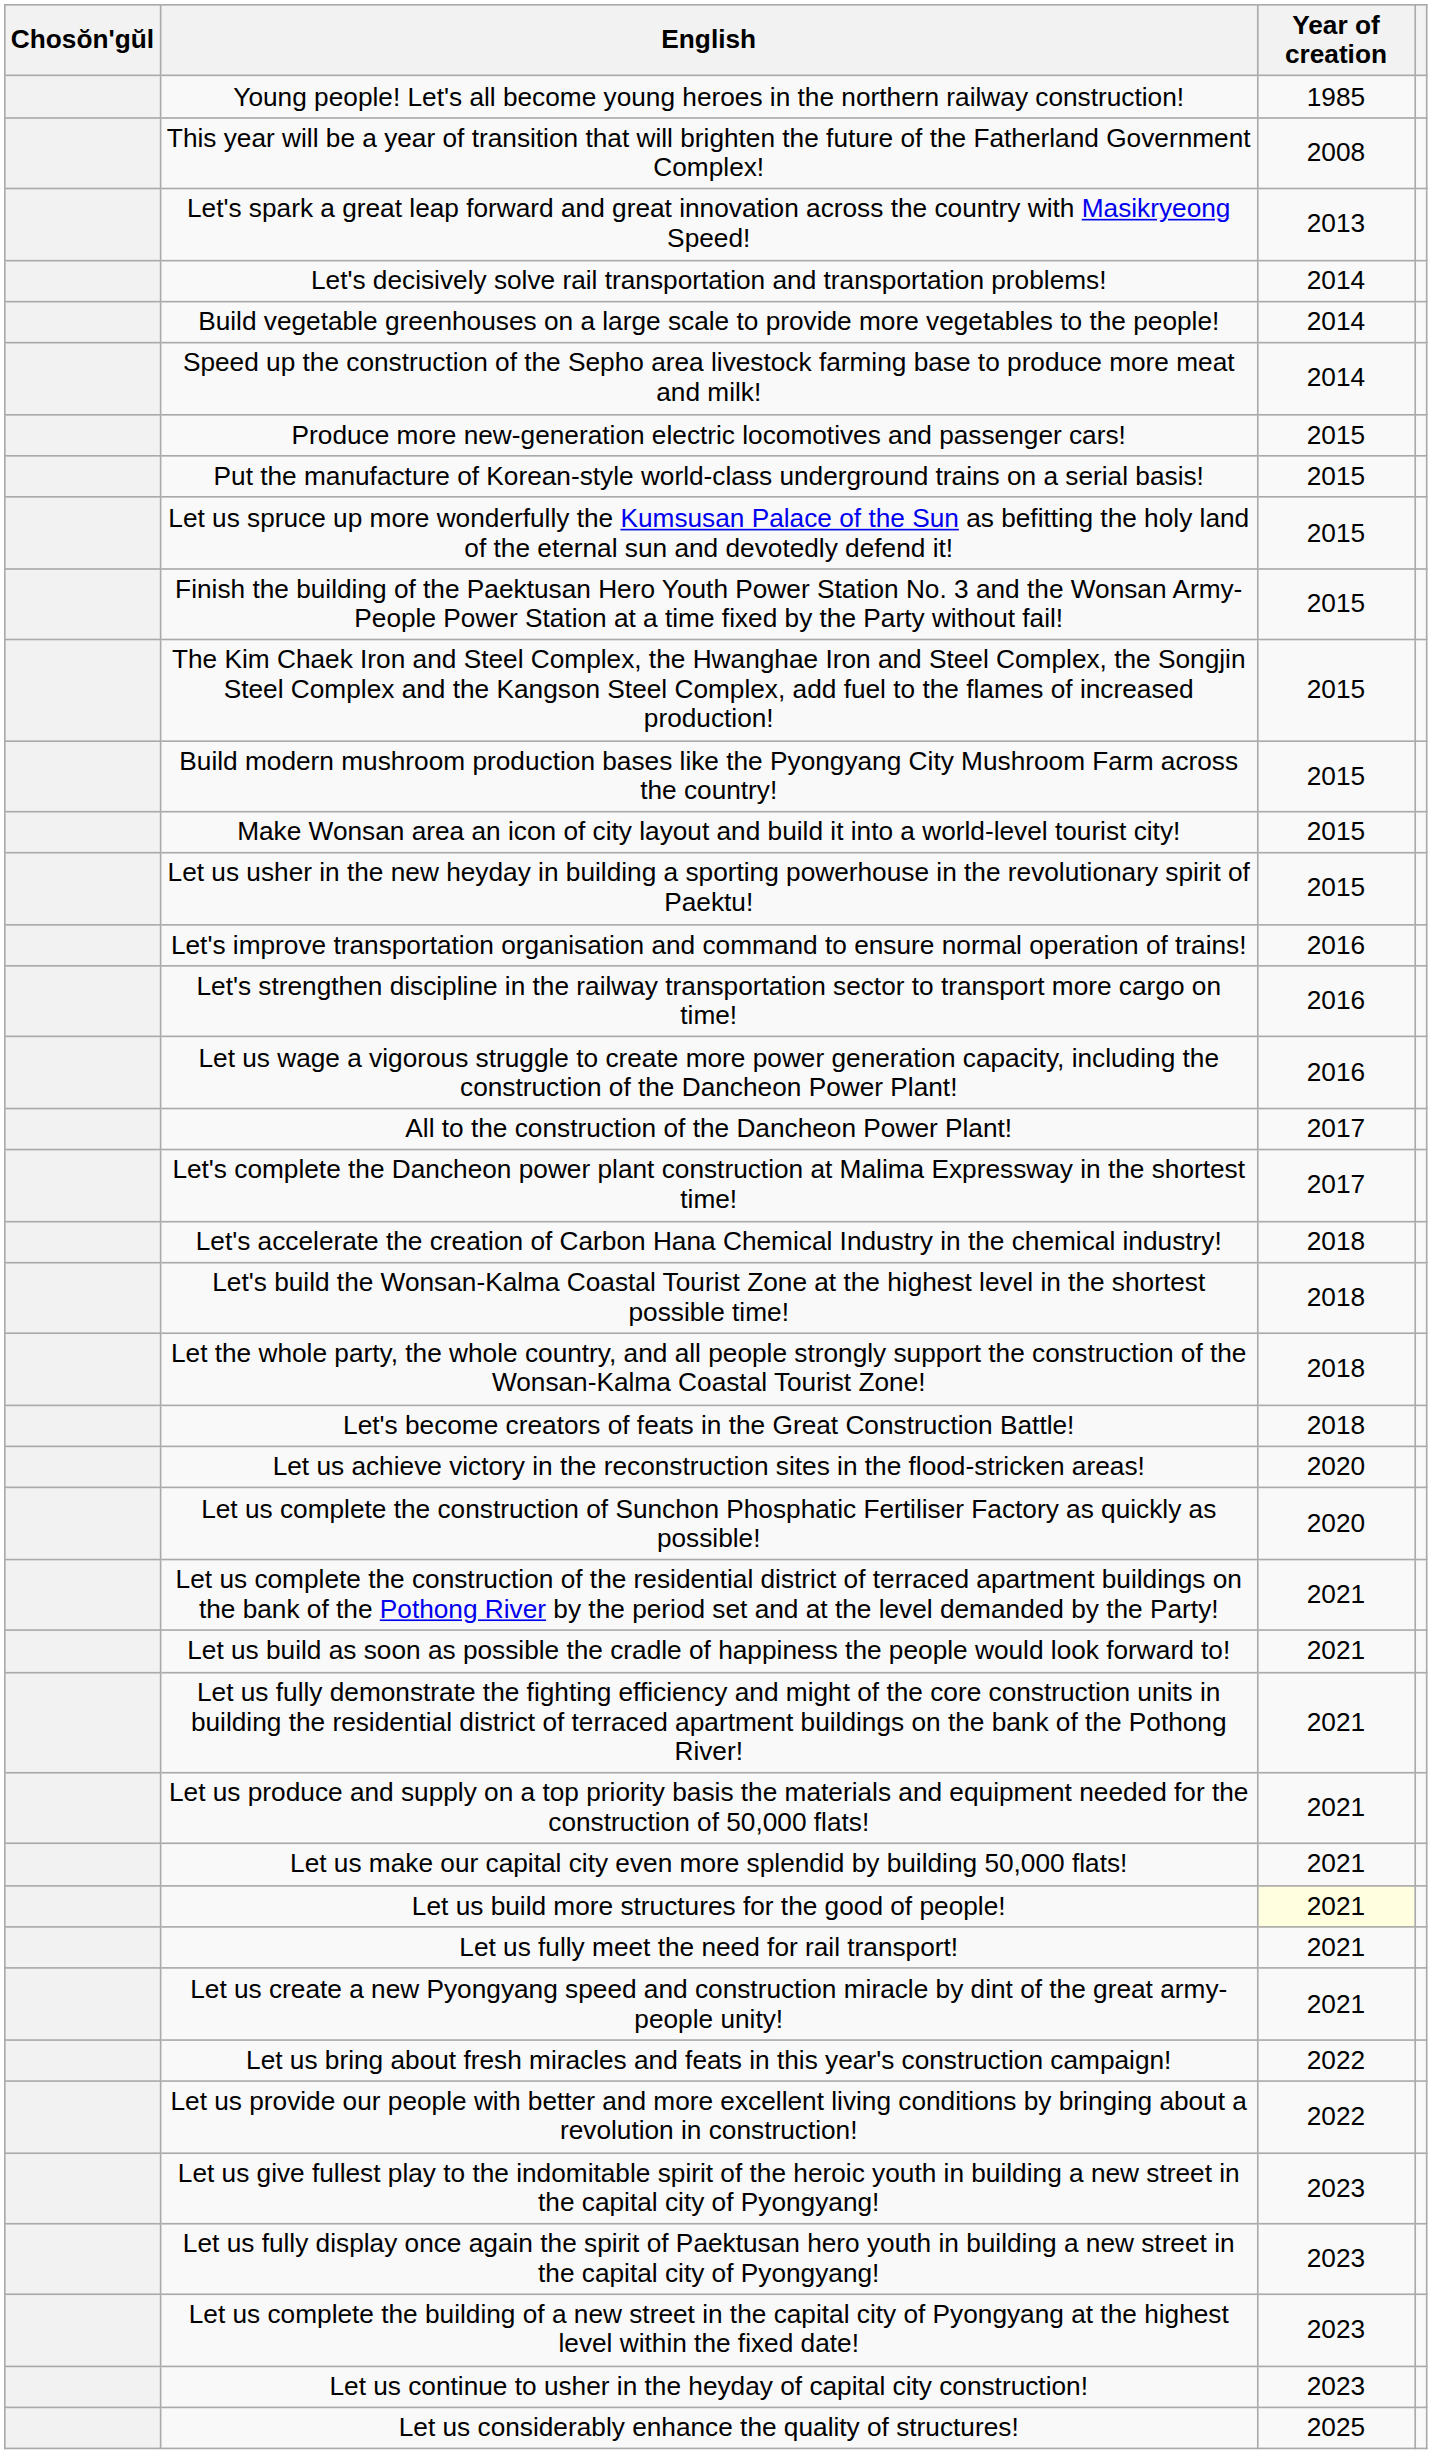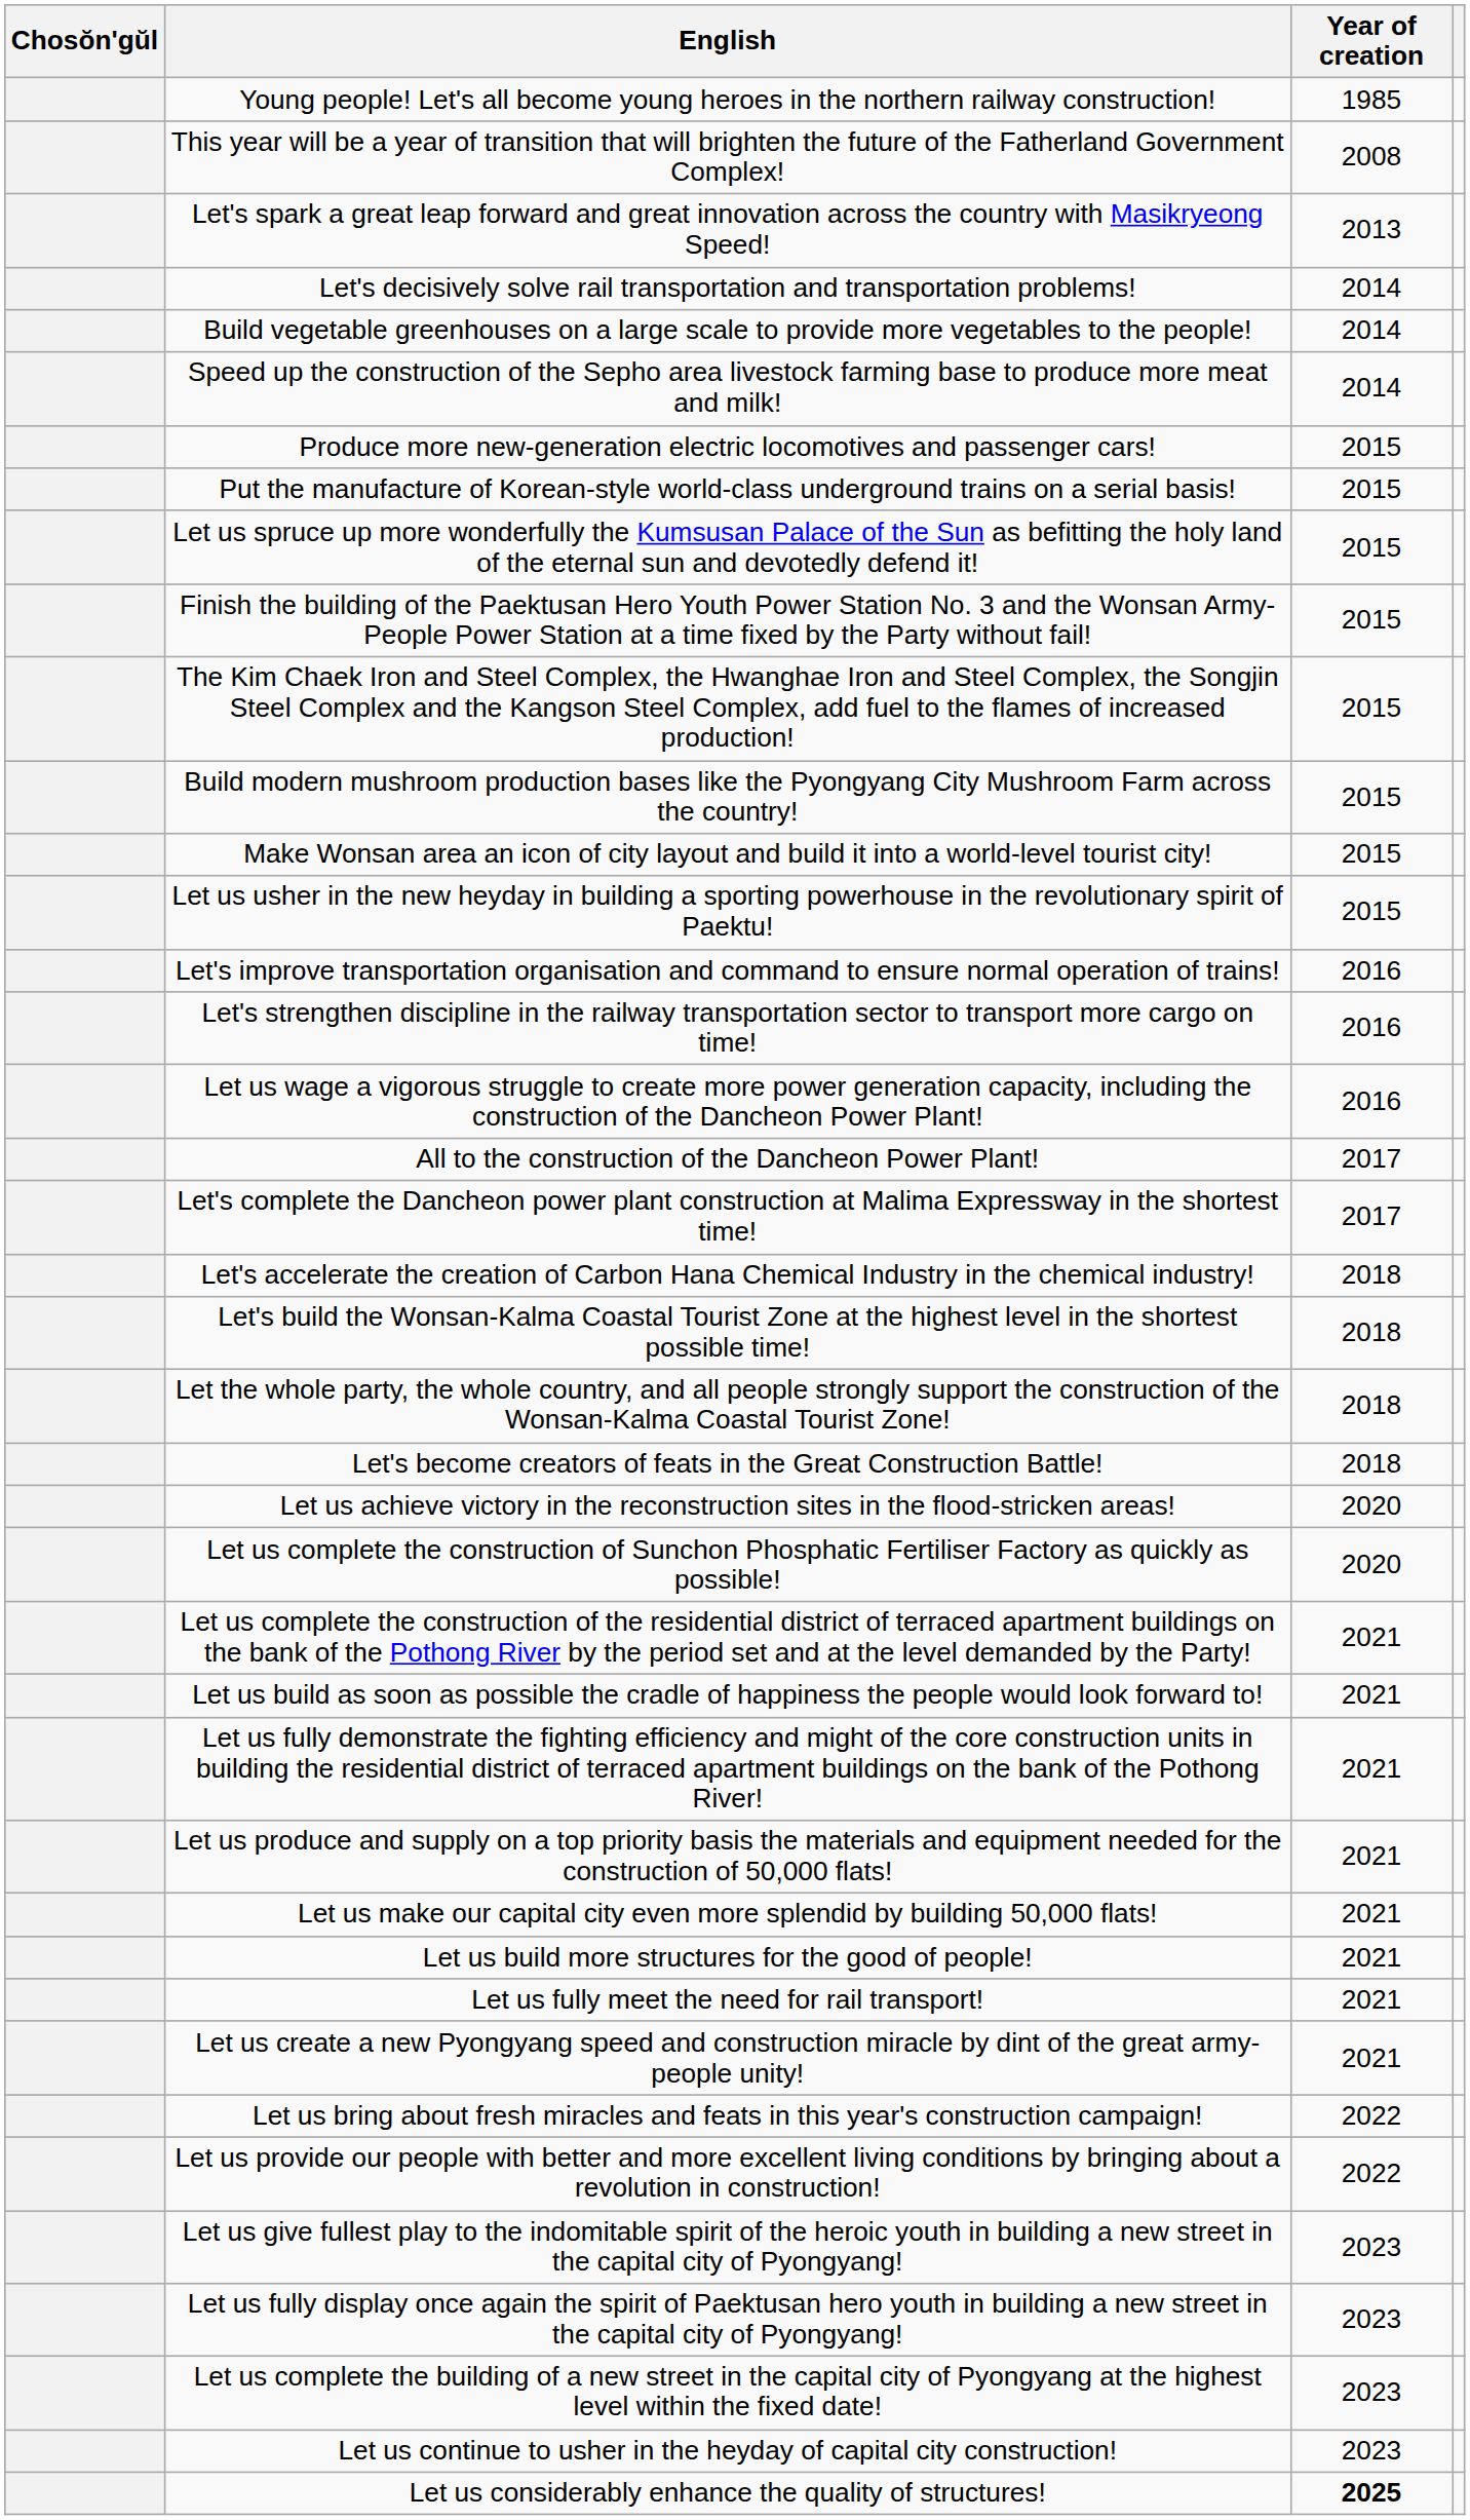Let us build more structures for the good of people! | Year of creation: lightyellow background -> no background
Let us considerably enhance the quality of structures! | Year of creation: normal -> bold
